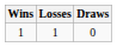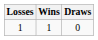columns swapped: Wins <-> Losses
